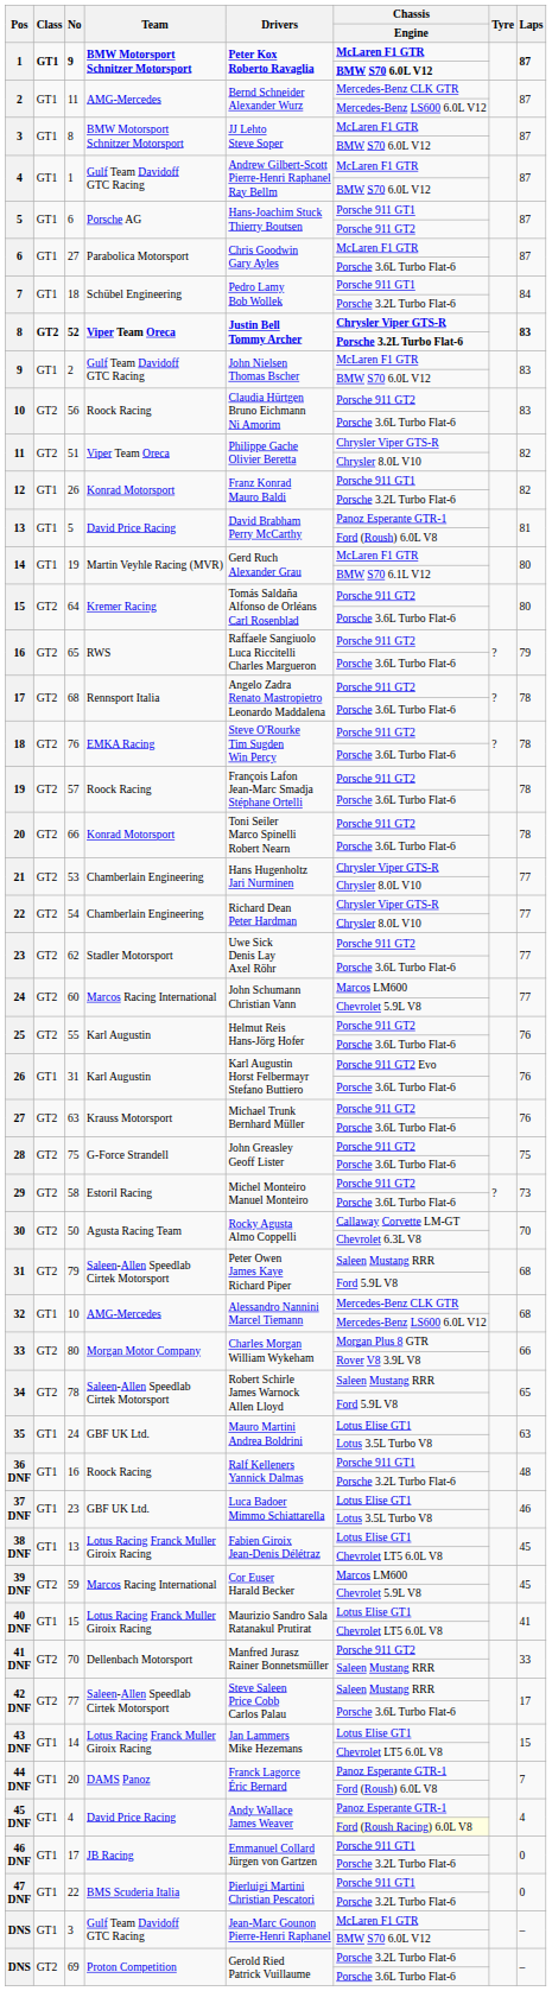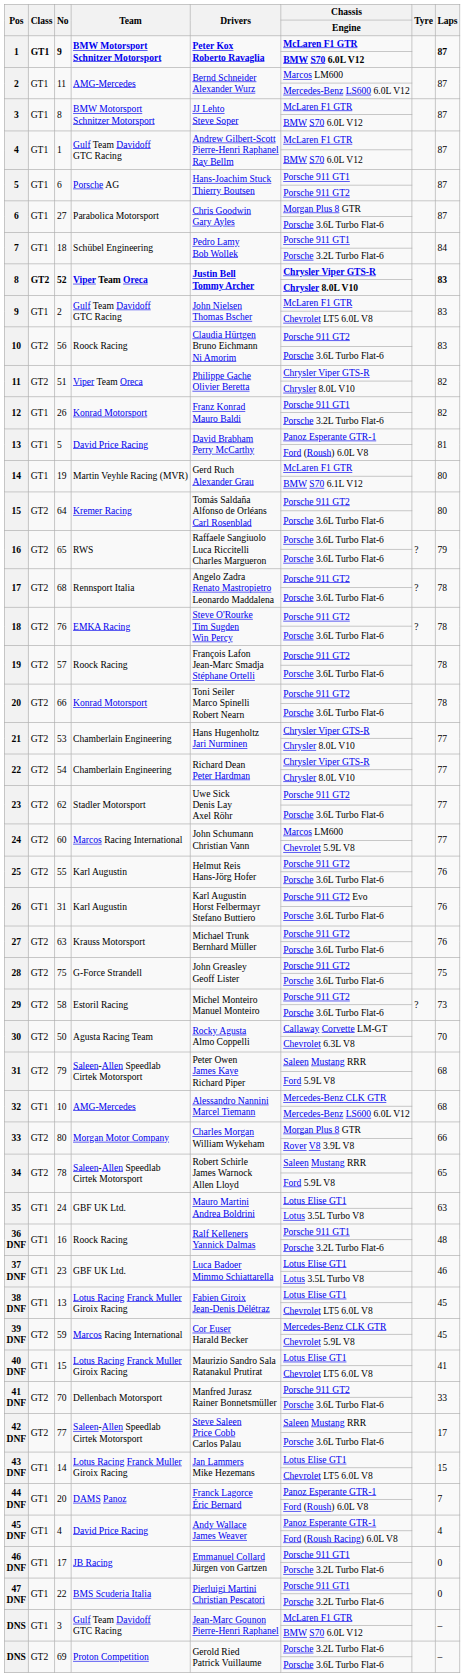row 5 | Chassis / Engine: Mercedes-Benz CLK GTR -> Marcos LM600
row 13 | Chassis / Engine: McLaren F1 GTR -> Morgan Plus 8 GTR
row 18 | Chassis / Engine: Porsche 3.2L Turbo Flat-6 -> Chrysler 8.0L V10
row 20 | Chassis / Engine: BMW S70 6.0L V12 -> Chevrolet LT5 6.0L V8
row 33 | Chassis / Engine: Porsche 911 GT2 -> Porsche 3.6L Turbo Flat-6
row 79 | Chassis / Engine: Marcos LM600 -> Mercedes-Benz CLK GTR
row 84 | Chassis / Engine: Saleen Mustang RRR -> Porsche 3.6L Turbo Flat-6
row 92 | Chassis / Engine: lightyellow background -> no background
